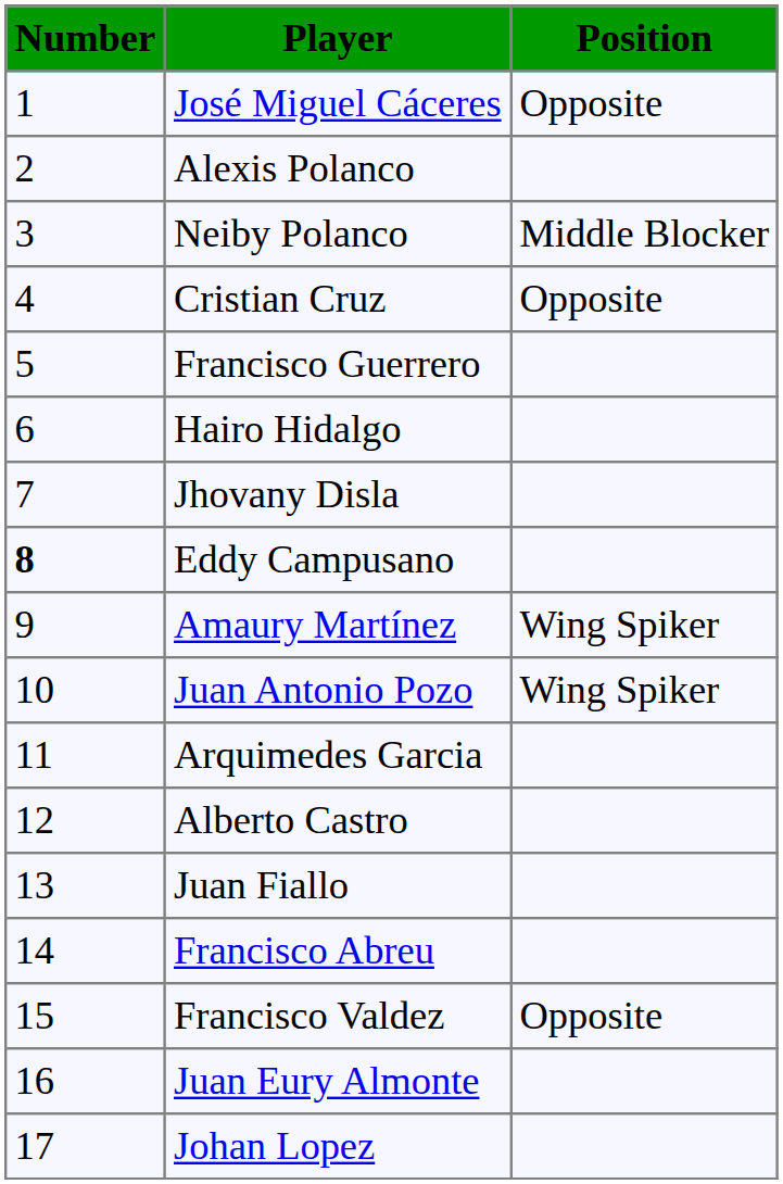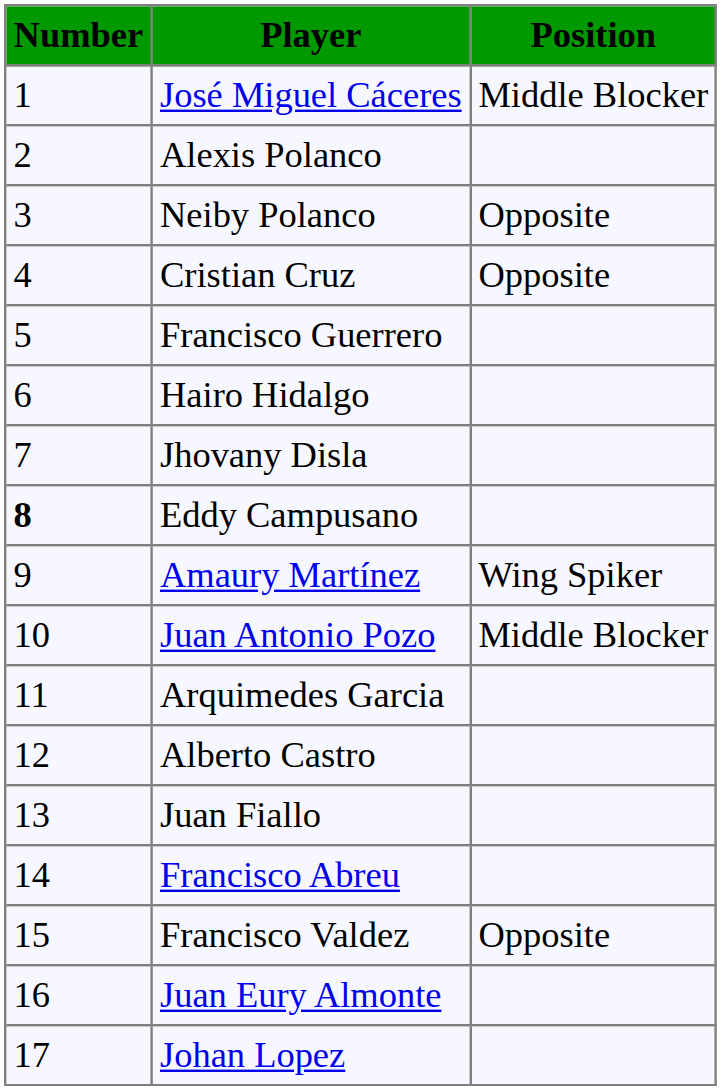José Miguel Cáceres | Position: Opposite -> Middle Blocker
Neiby Polanco | Position: Middle Blocker -> Opposite
Juan Antonio Pozo | Position: Wing Spiker -> Middle Blocker
